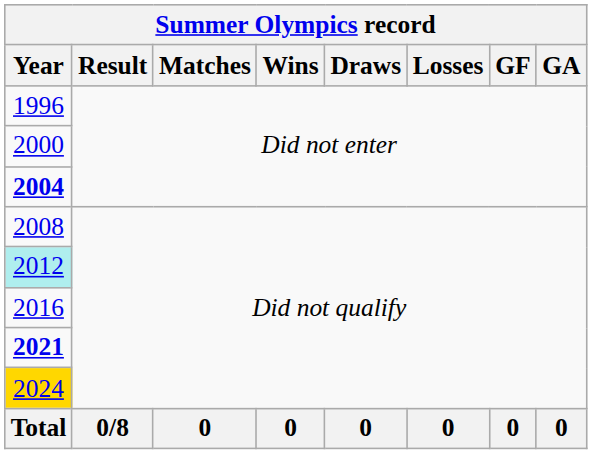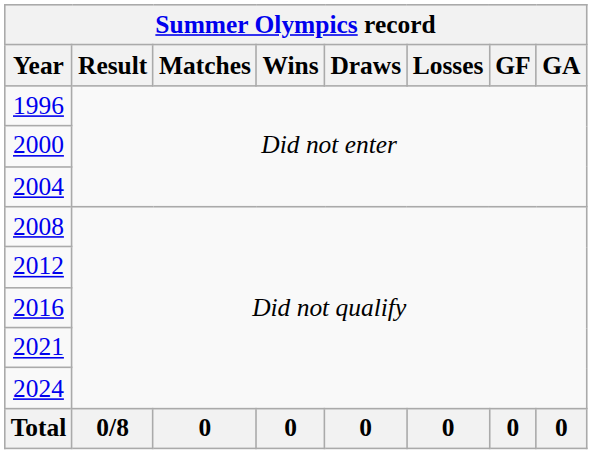2004 | Year: bold -> normal
2012 | Year: paleturquoise background -> no background
2021 | Year: bold -> normal
2024 | Year: gold background -> no background
